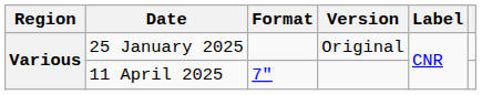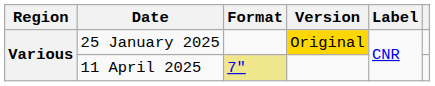25 January 2025 | Version: no background -> gold background
11 April 2025 | Format: no background -> khaki background
